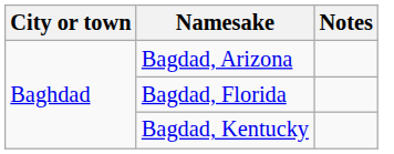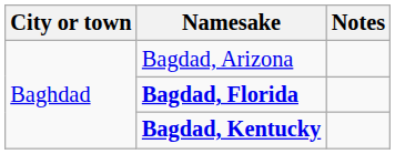Bagdad, Florida | Namesake: normal -> bold
Bagdad, Kentucky | Namesake: normal -> bold
